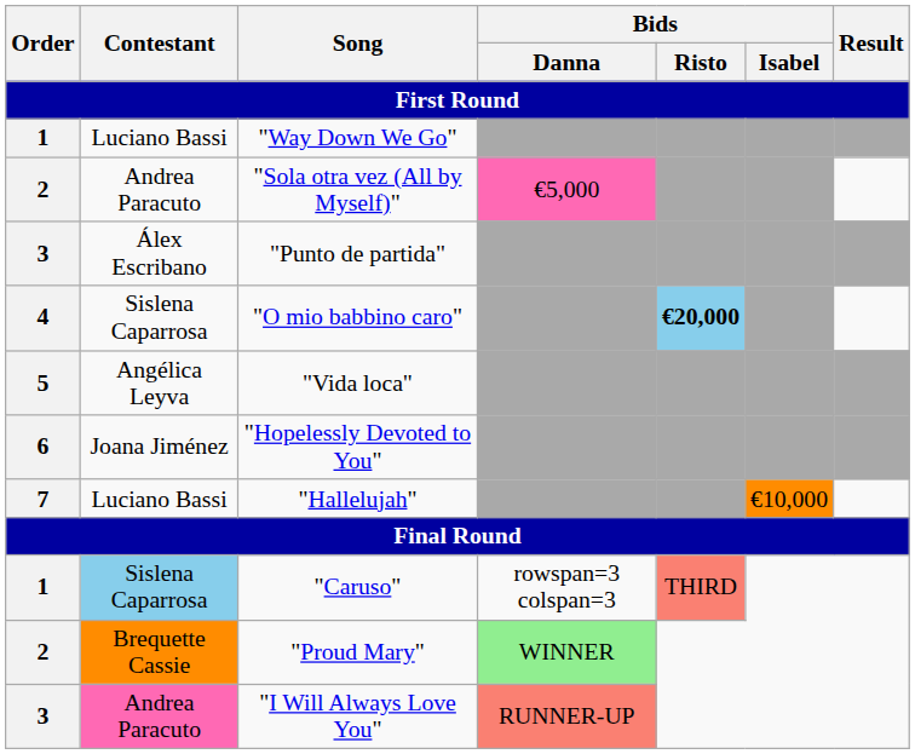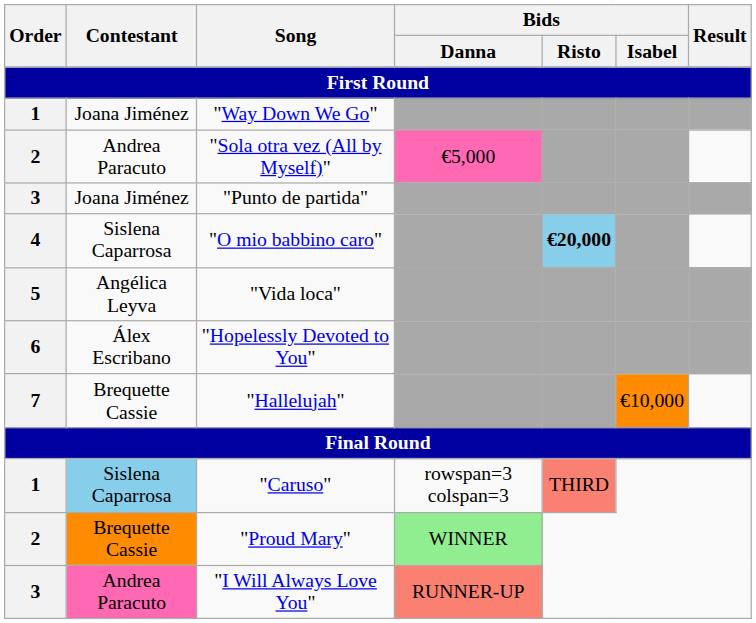"Way Down We Go" | Contestant: Luciano Bassi -> Joana Jiménez
"Punto de partida" | Contestant: Álex Escribano -> Joana Jiménez
"Hopelessly Devoted to You" | Contestant: Joana Jiménez -> Álex Escribano
"Hallelujah" | Contestant: Luciano Bassi -> Brequette Cassie
